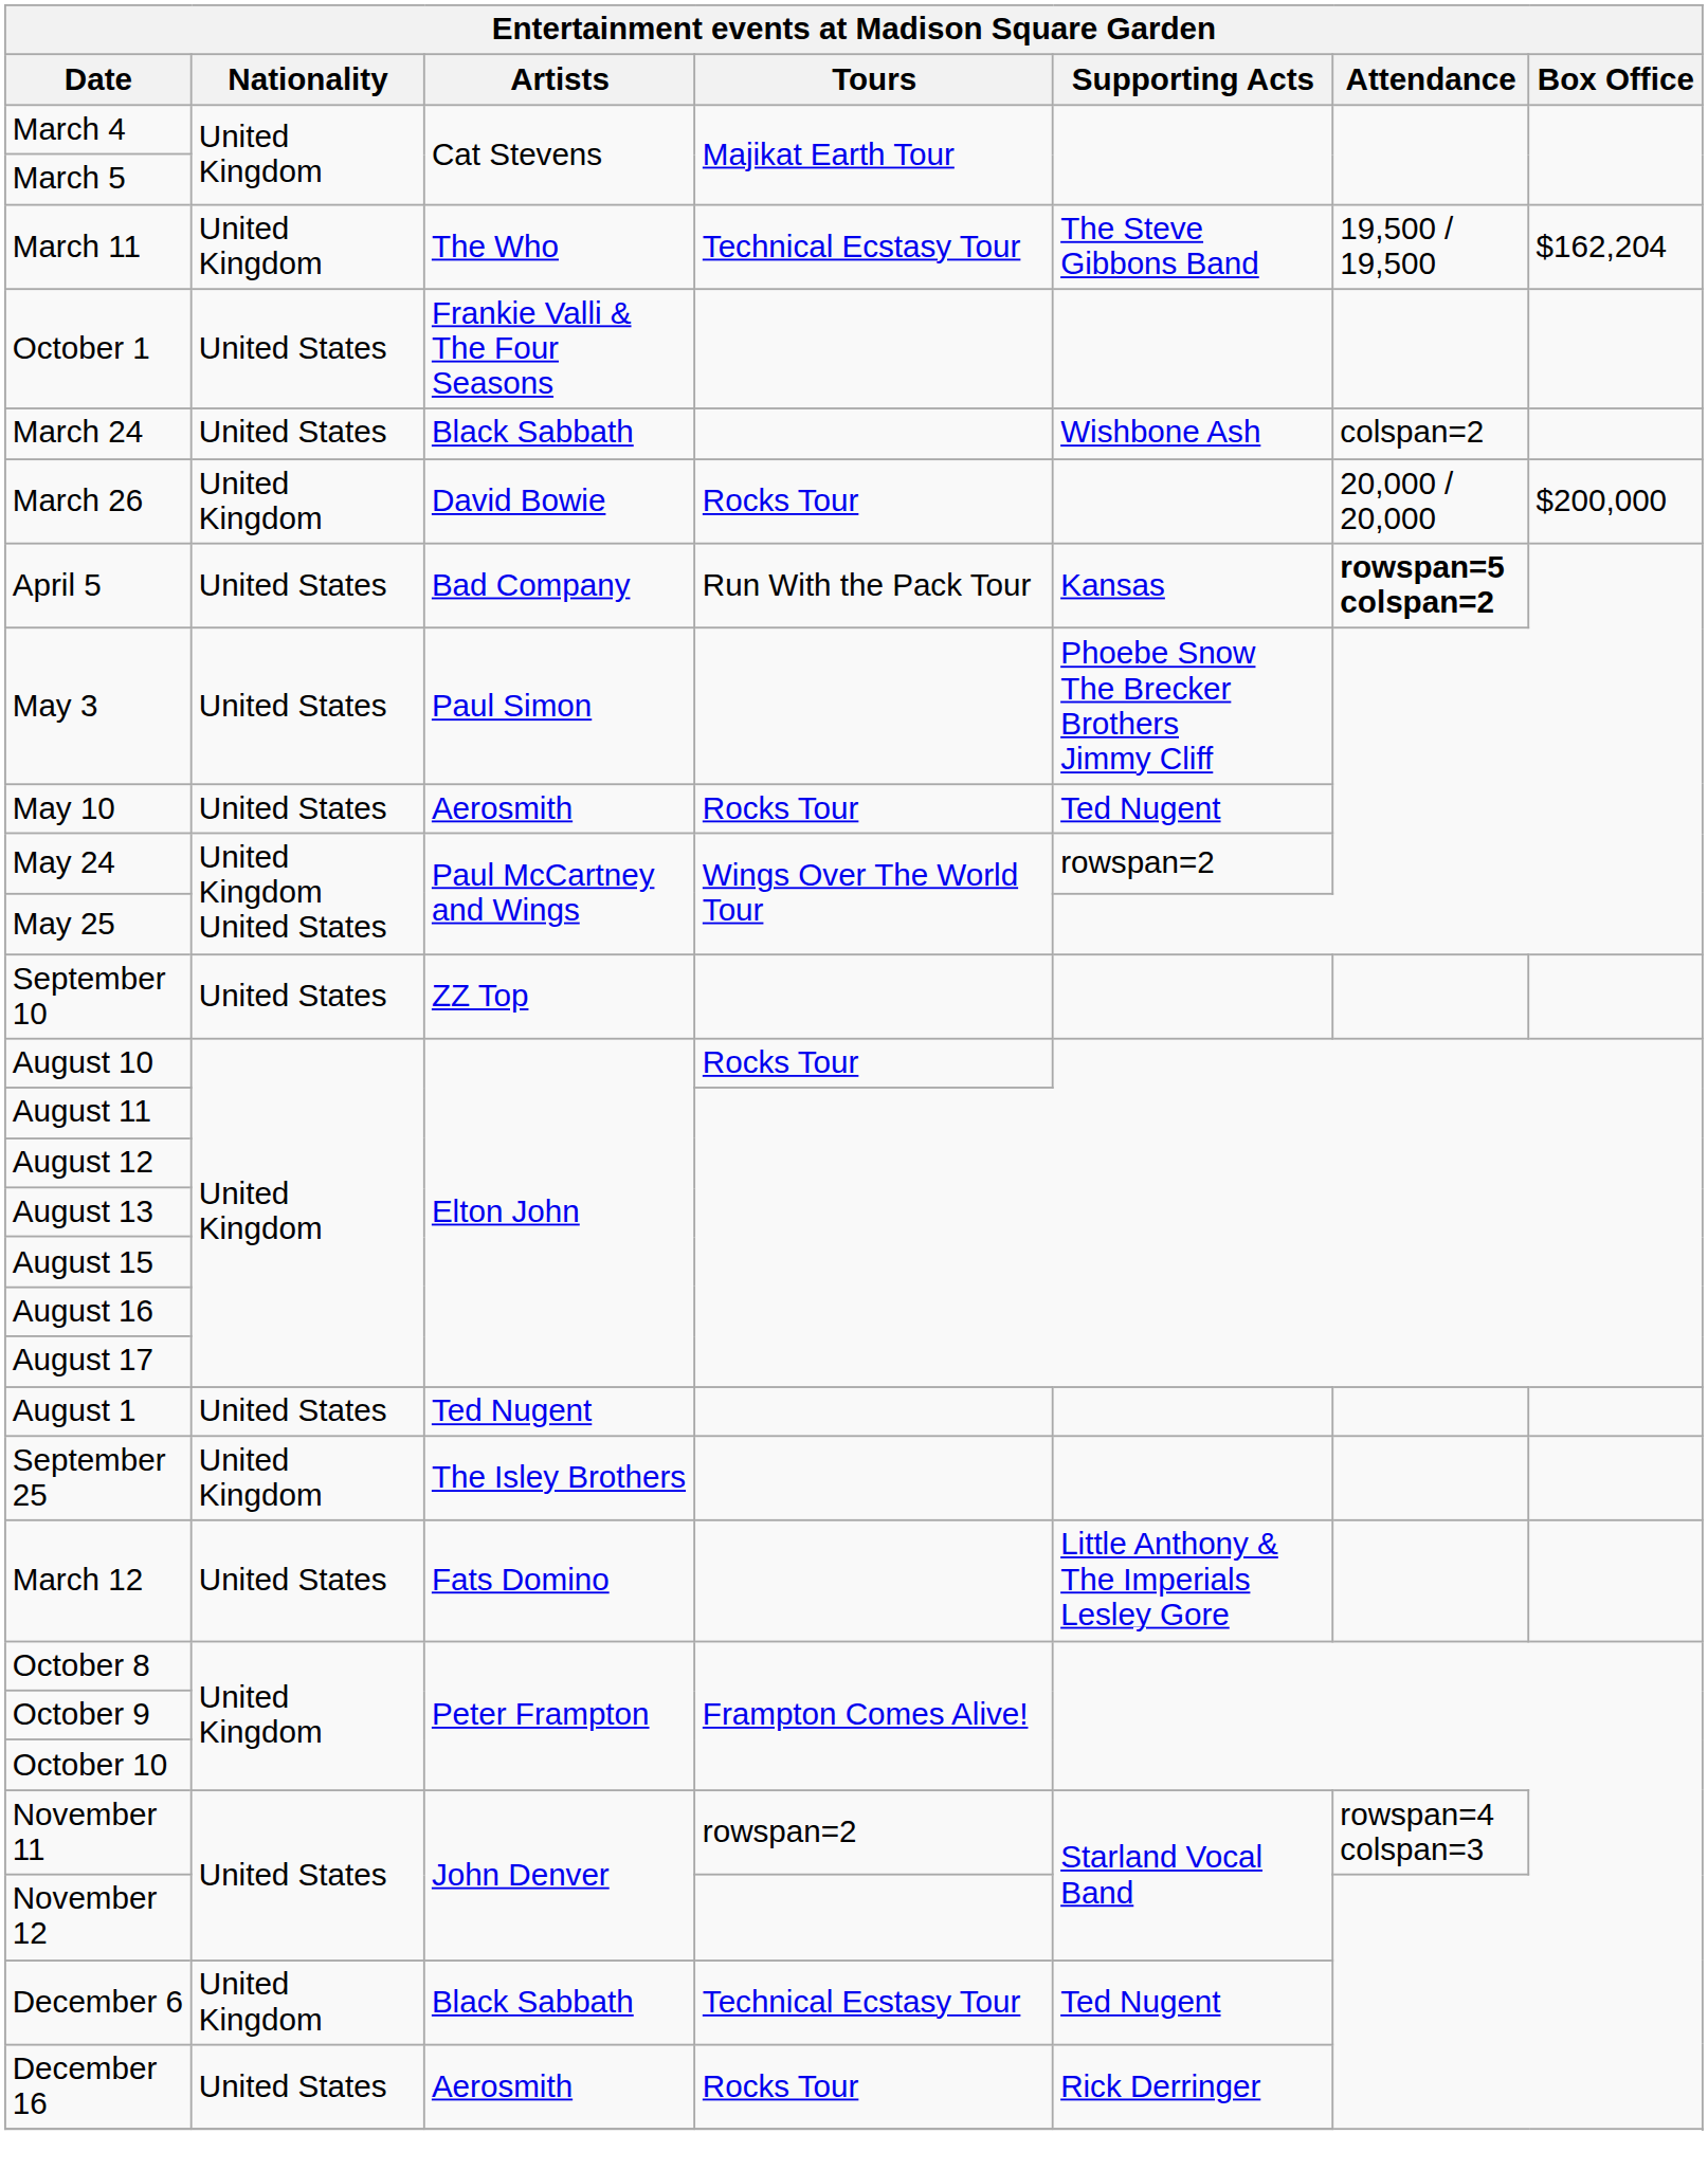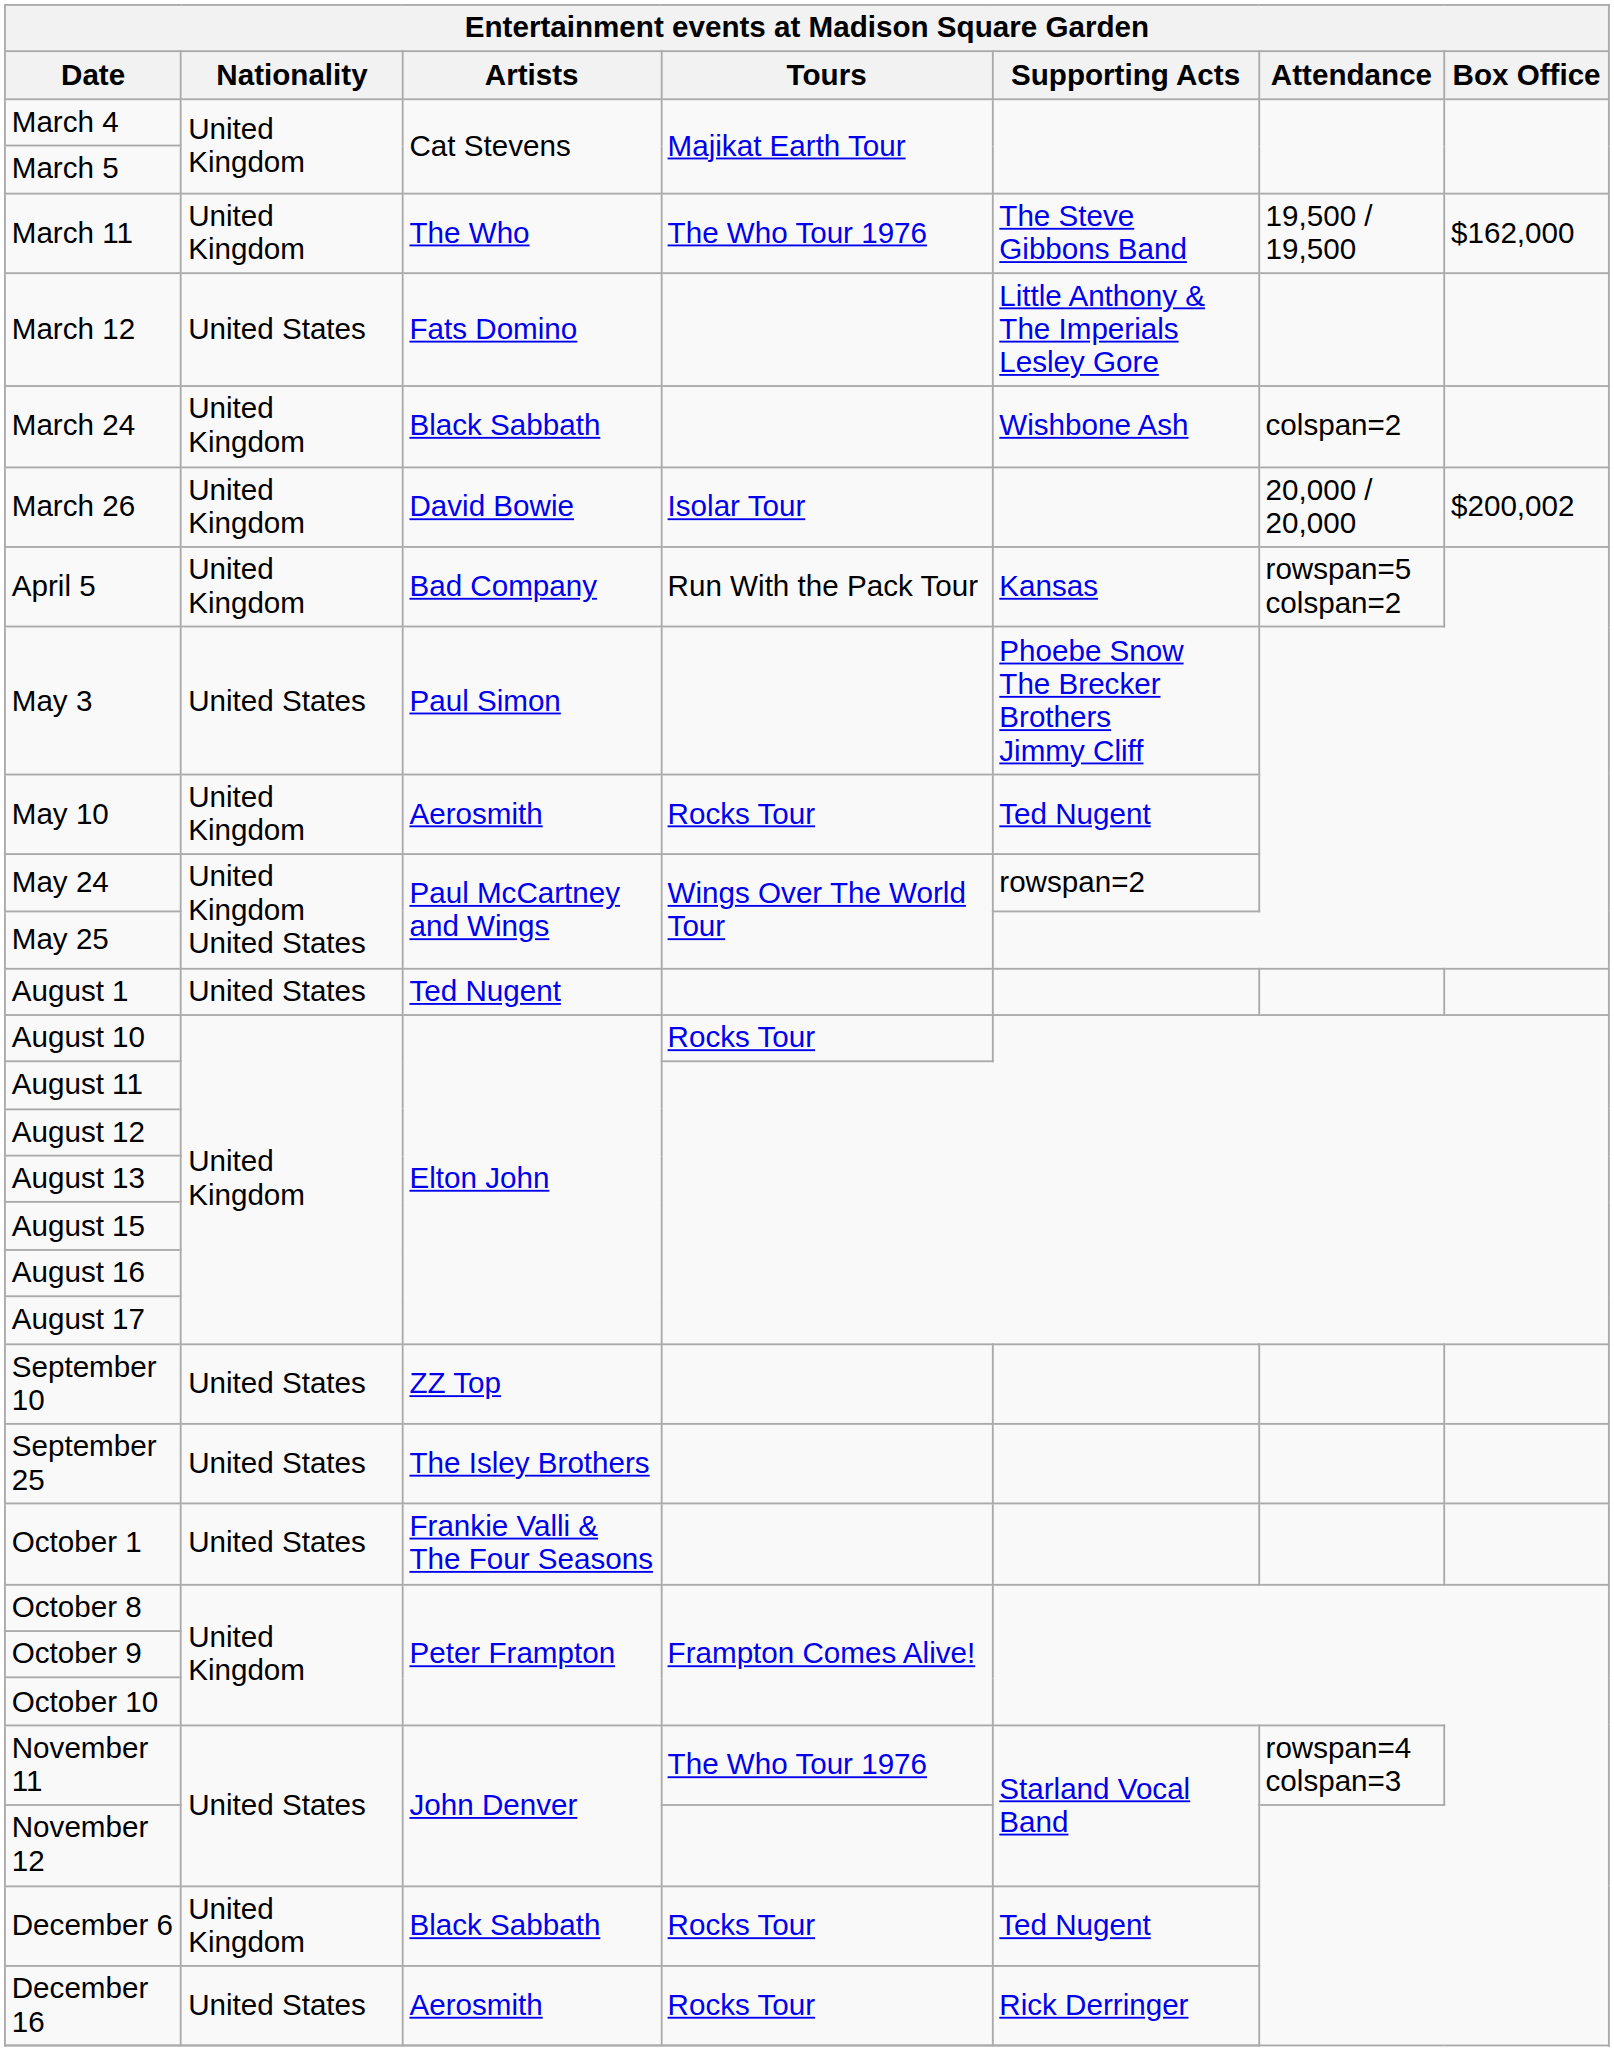March 11 | Tours: Technical Ecstasy Tour -> The Who Tour 1976
March 11 | Box Office: $162,204 -> $162,000
rows swapped: March 12 <-> October 1
March 24 | Nationality: United States -> United Kingdom
March 26 | Tours: Rocks Tour -> Isolar Tour
March 26 | Box Office: $200,000 -> $200,002
April 5 | Nationality: United States -> United Kingdom
April 5 | Attendance: bold -> normal
May 10 | Nationality: United States -> United Kingdom
rows swapped: August 1 <-> September 10
September 25 | Nationality: United Kingdom -> United States
November 11 | Tours: rowspan=2 -> The Who Tour 1976
December 6 | Tours: Technical Ecstasy Tour -> Rocks Tour
